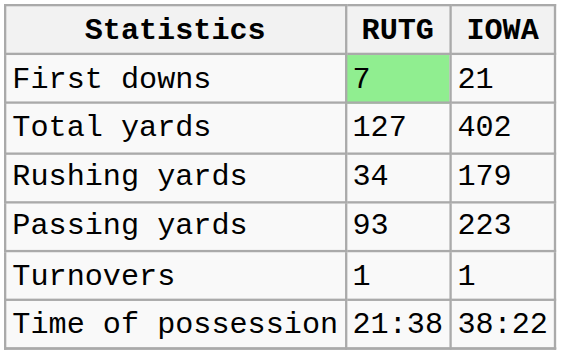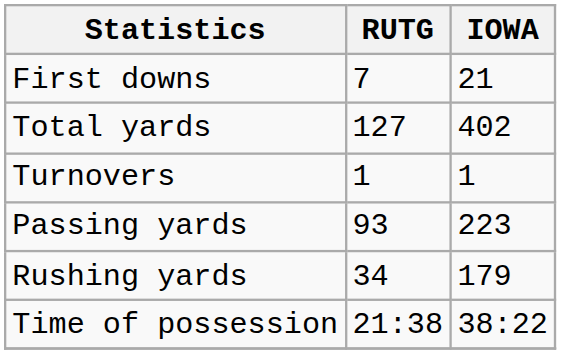First downs | RUTG: lightgreen background -> no background
rows swapped: Rushing yards <-> Turnovers
